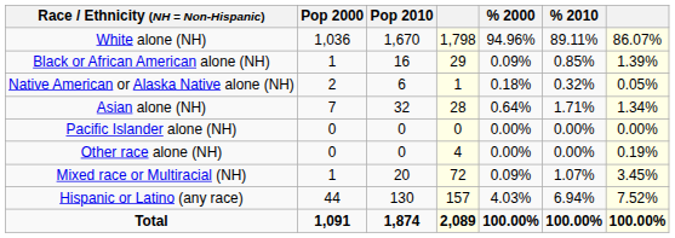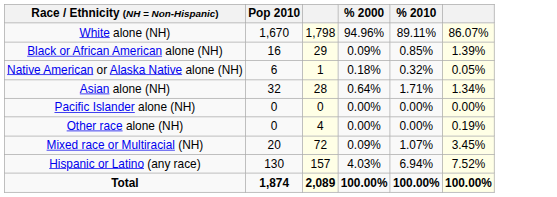- column: Pop 2000 | 1,036 | 1 | 2 | 7 | 0 | 0 | 1 | 44 | 1,091
